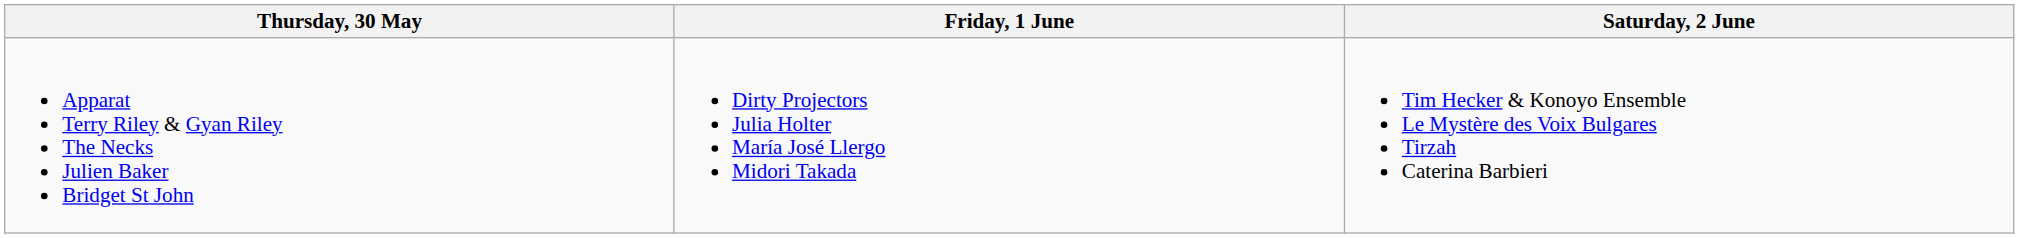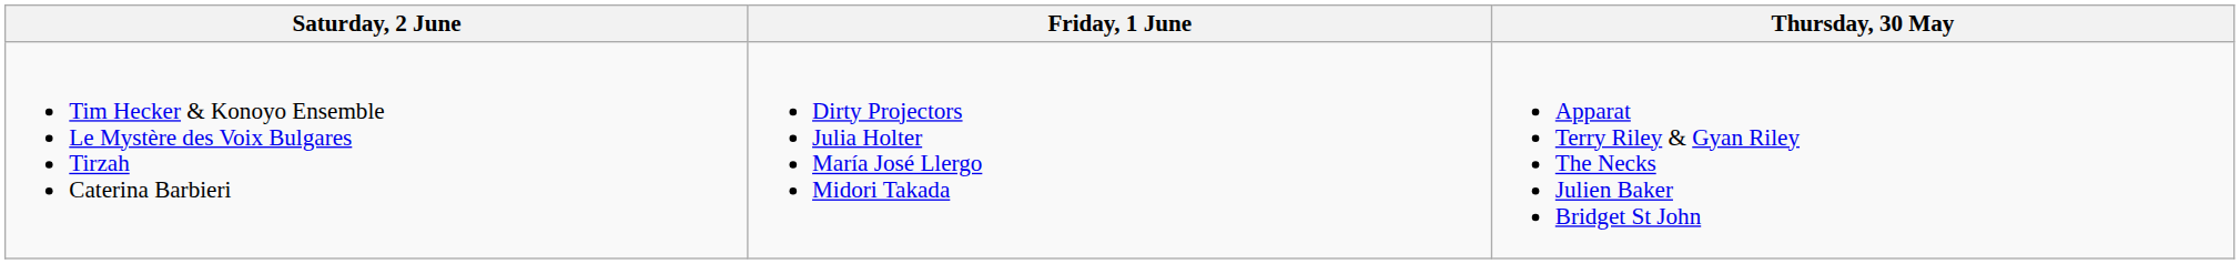columns swapped: Thursday, 30 May <-> Saturday, 2 June
